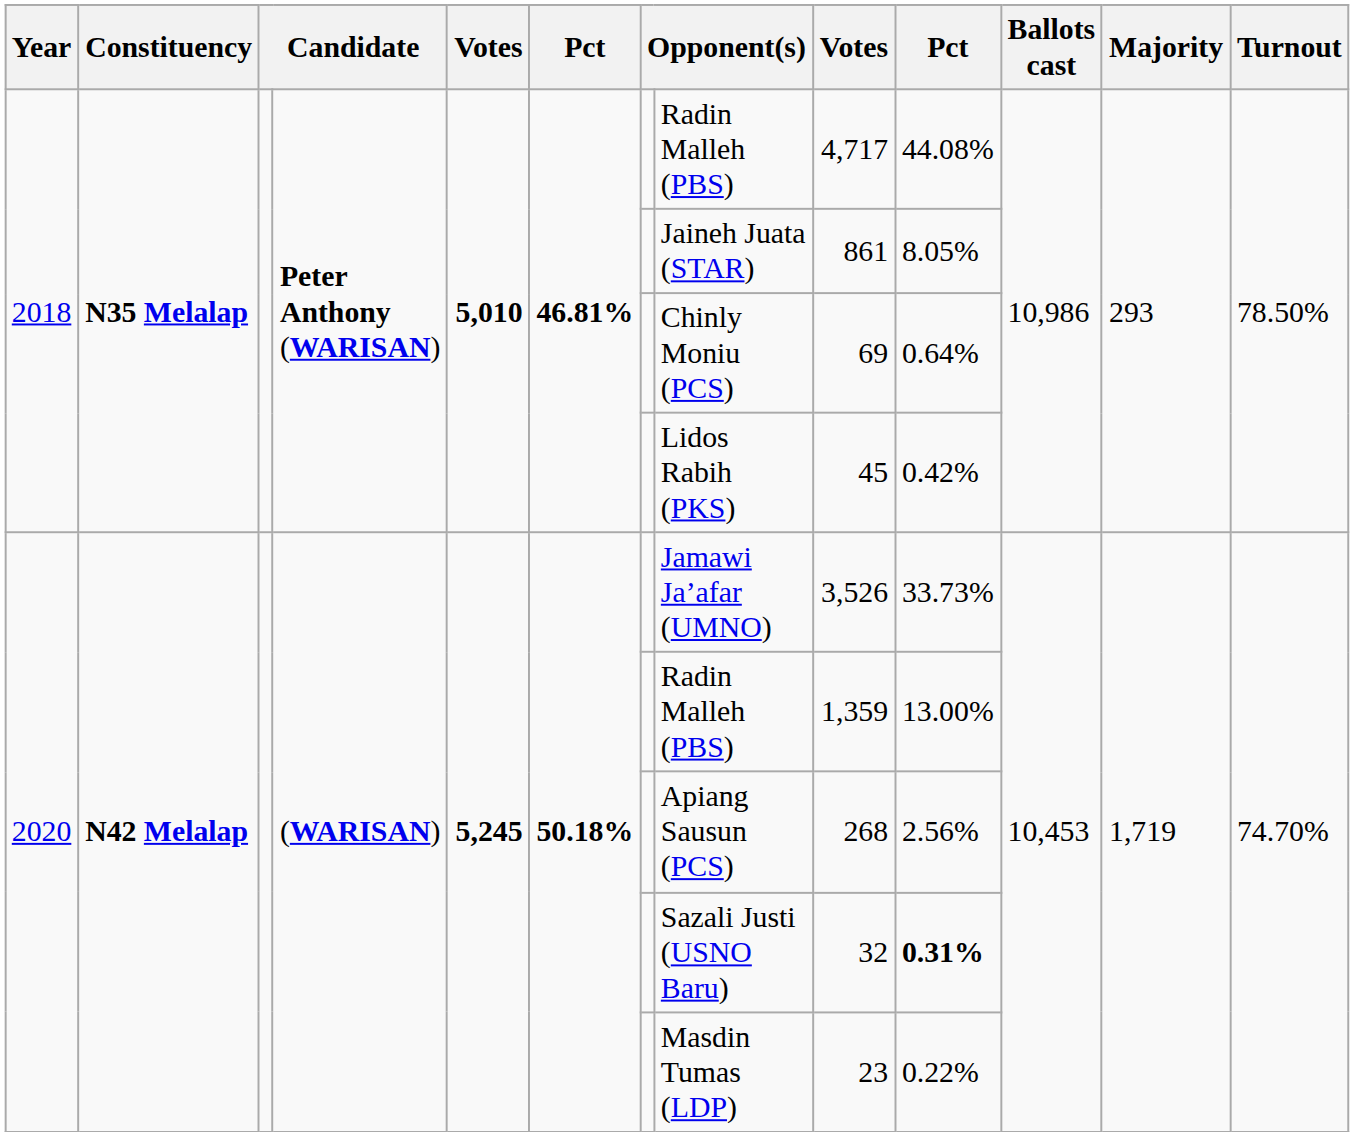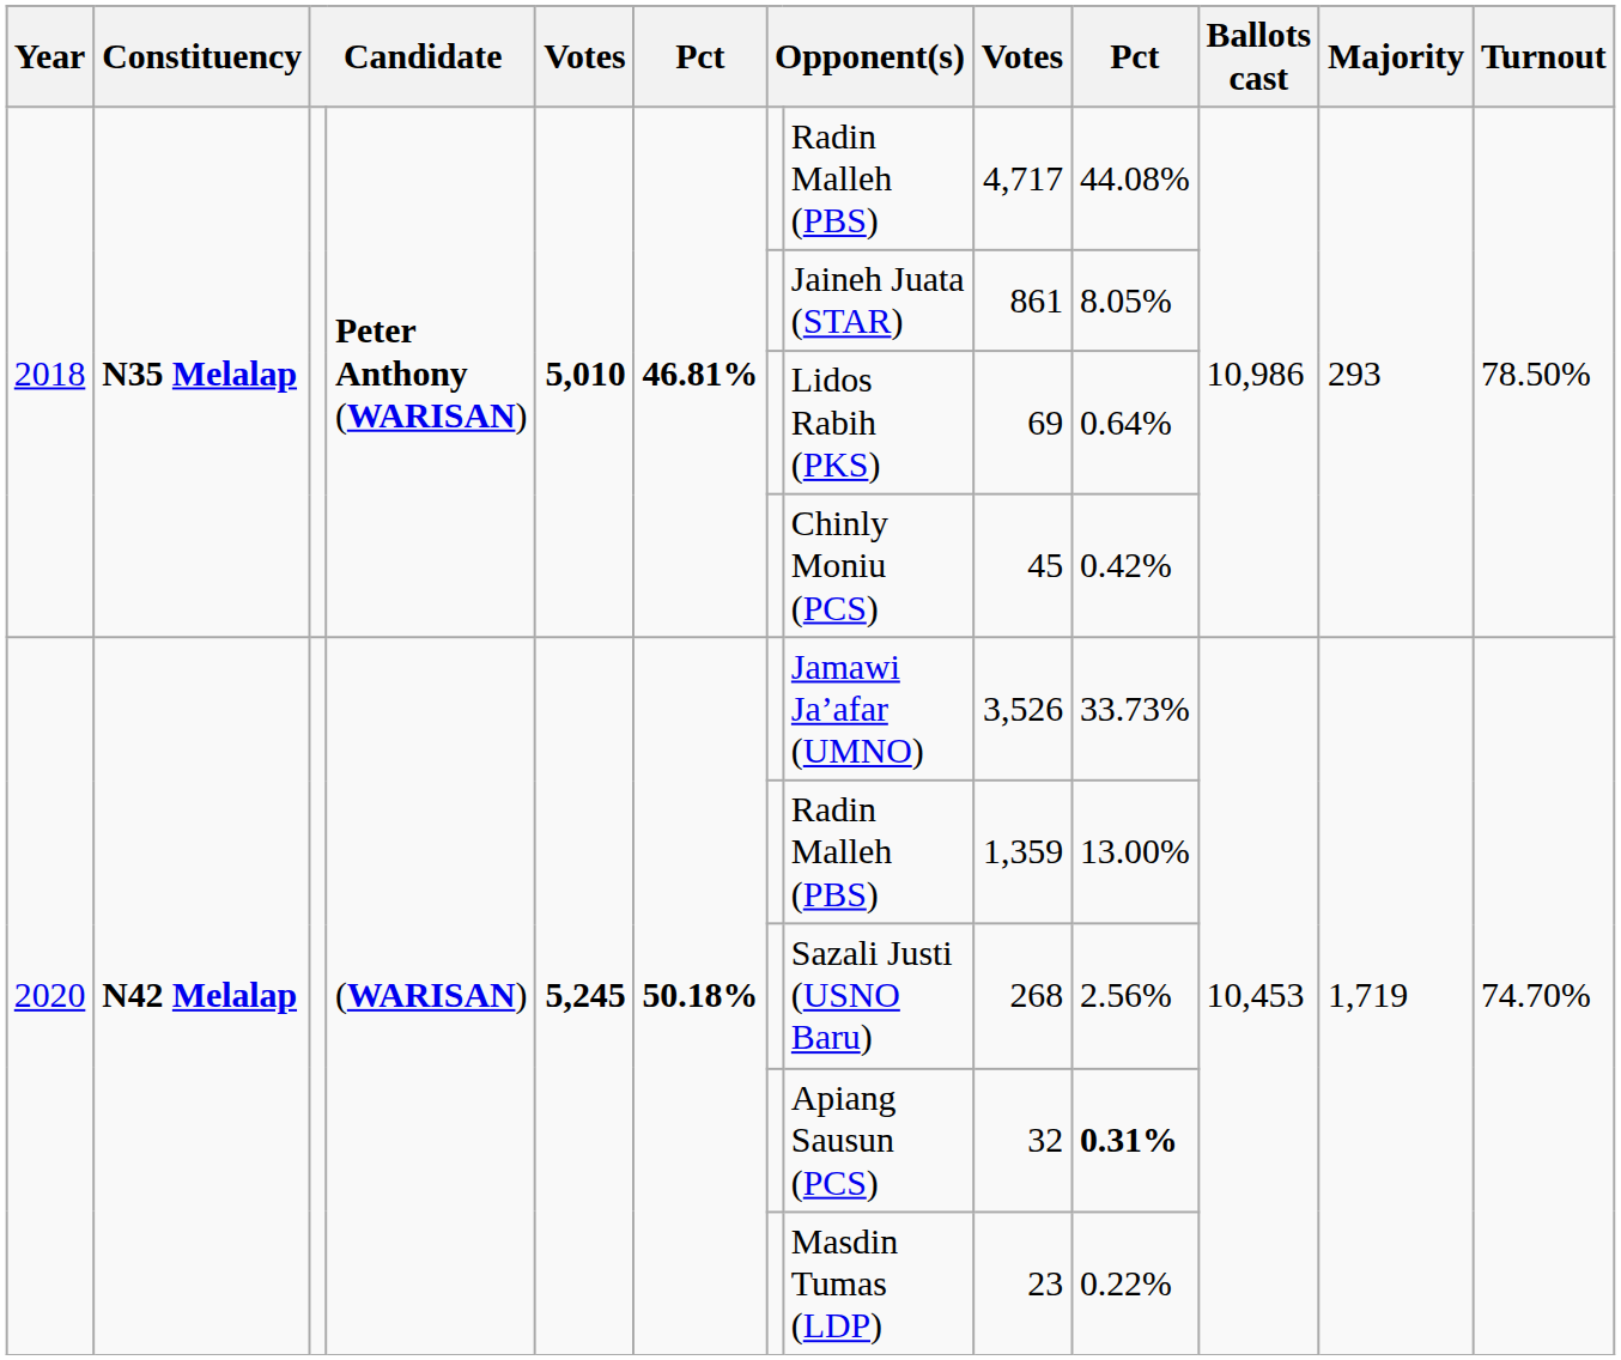row 4 | column 8: Chinly Moniu (PCS) -> Lidos Rabih (PKS)
row 5 | column 8: Lidos Rabih (PKS) -> Chinly Moniu (PCS)
row 8 | column 8: Apiang Sausun (PCS) -> Sazali Justi (USNO Baru)
row 9 | column 8: Sazali Justi (USNO Baru) -> Apiang Sausun (PCS)
